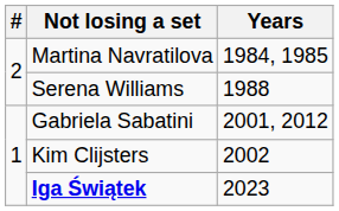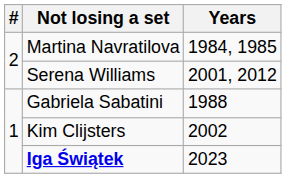Serena Williams | Years: 1988 -> 2001, 2012
Gabriela Sabatini | Years: 2001, 2012 -> 1988
